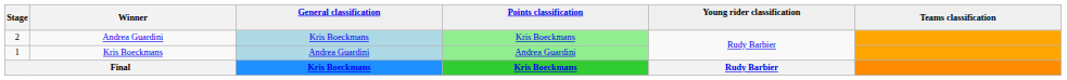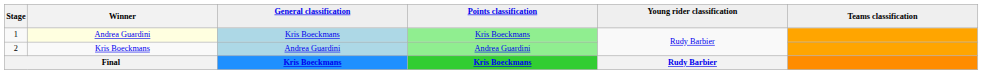row 2 | Stage: 2 -> 1
row 2 | Winner: no background -> lightyellow background
row 3 | Stage: 1 -> 2
